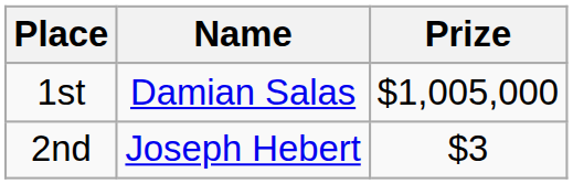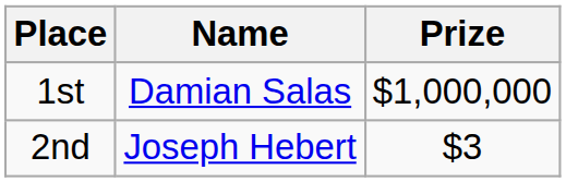1st | Prize: $1,005,000 -> $1,000,000
